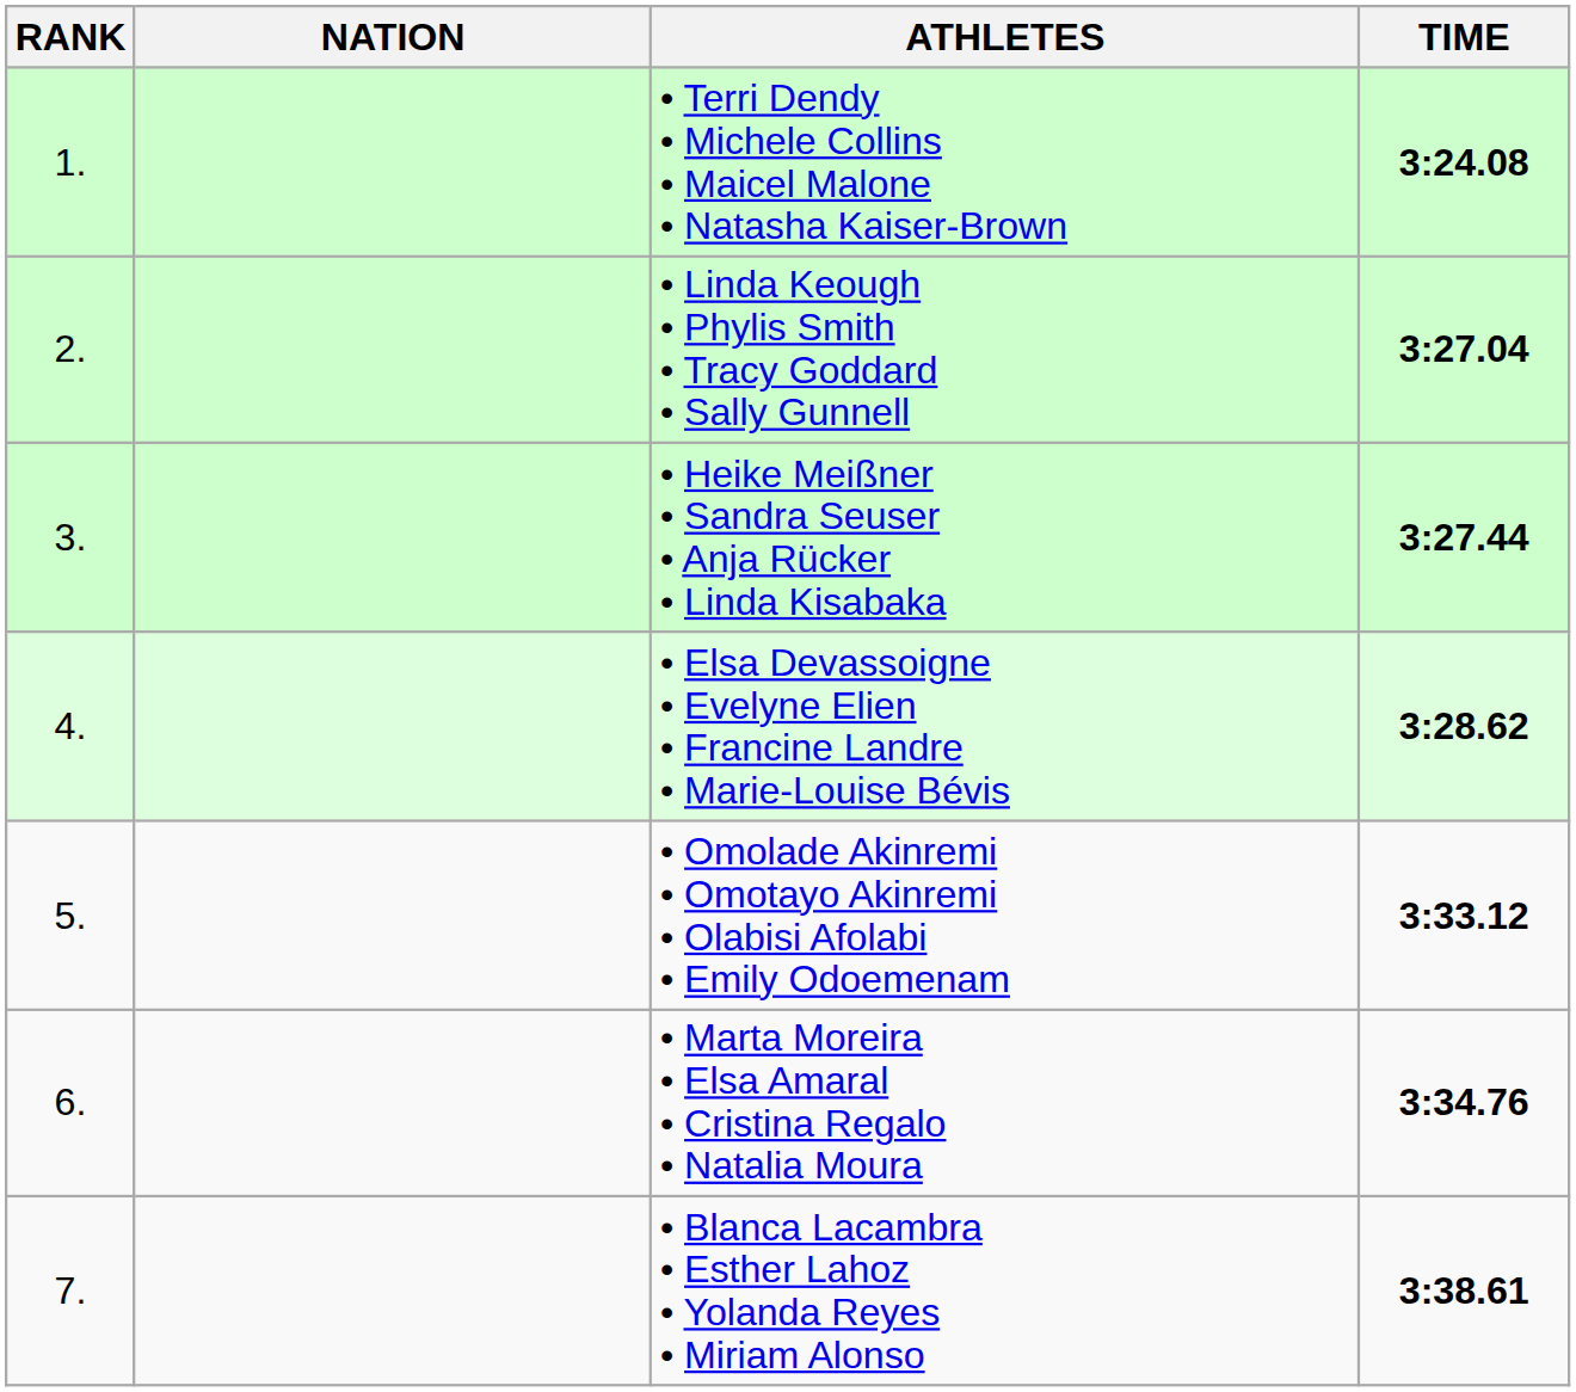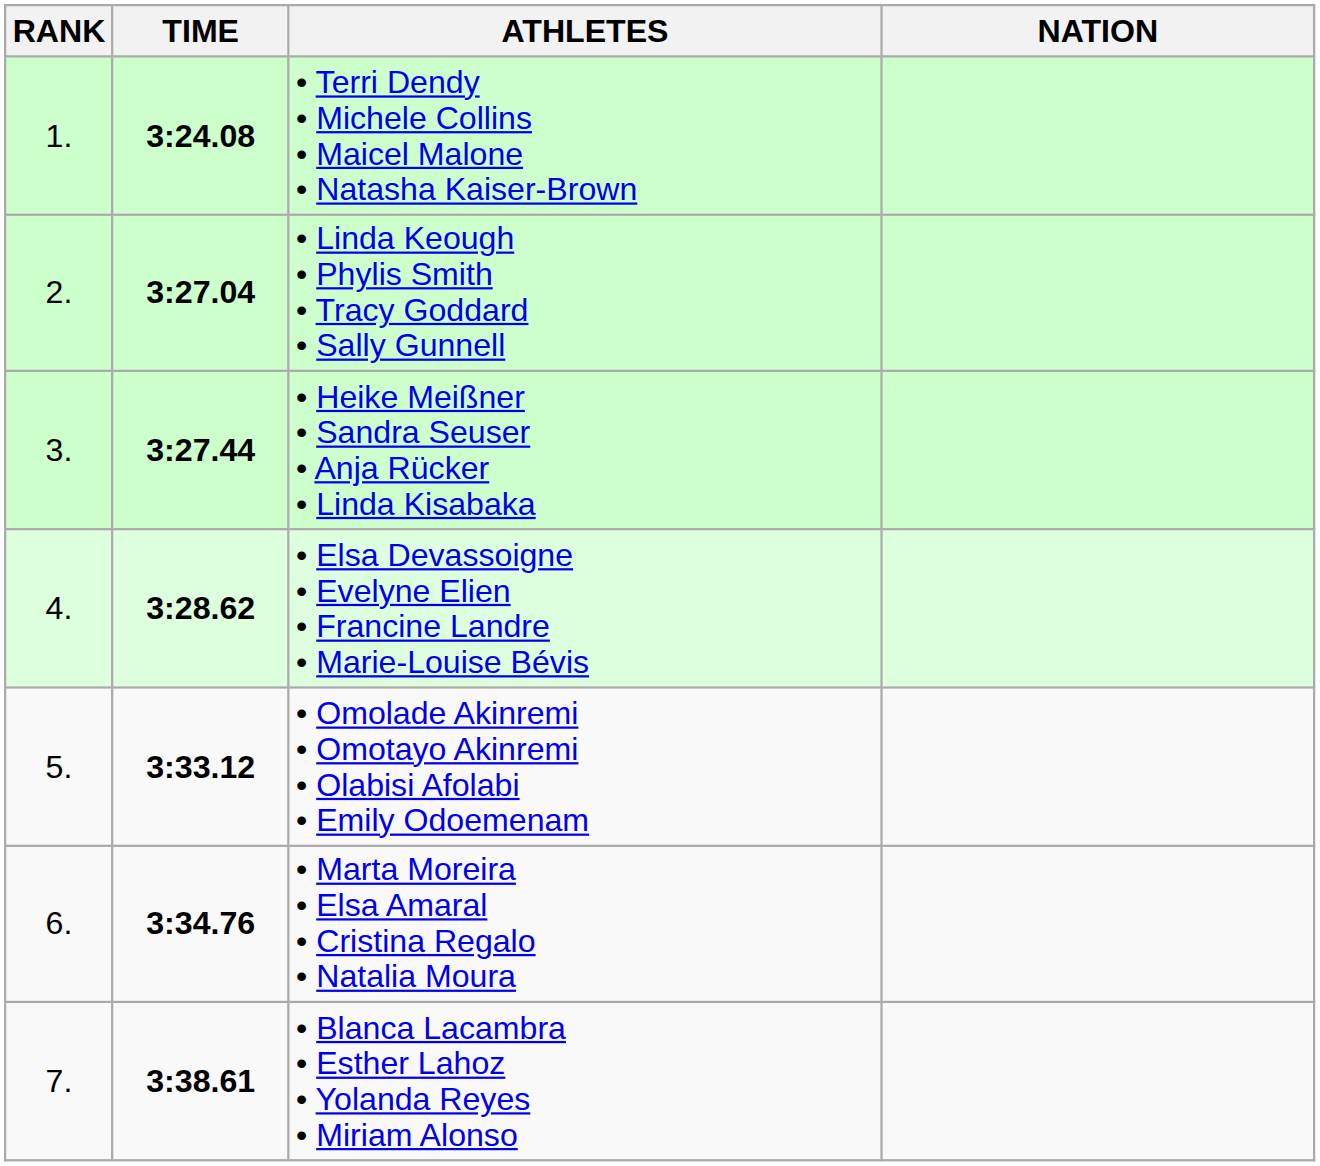columns swapped: NATION <-> TIME
